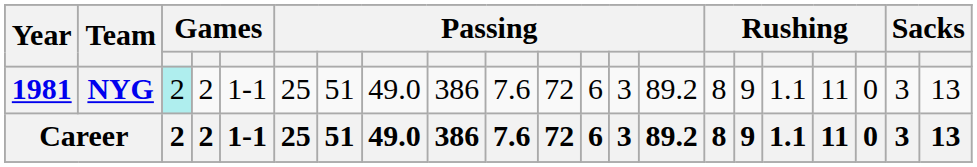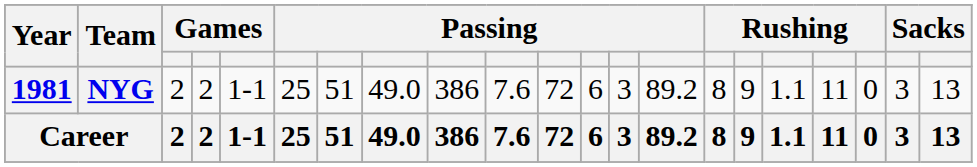NYG | column 3: paleturquoise background -> no background
